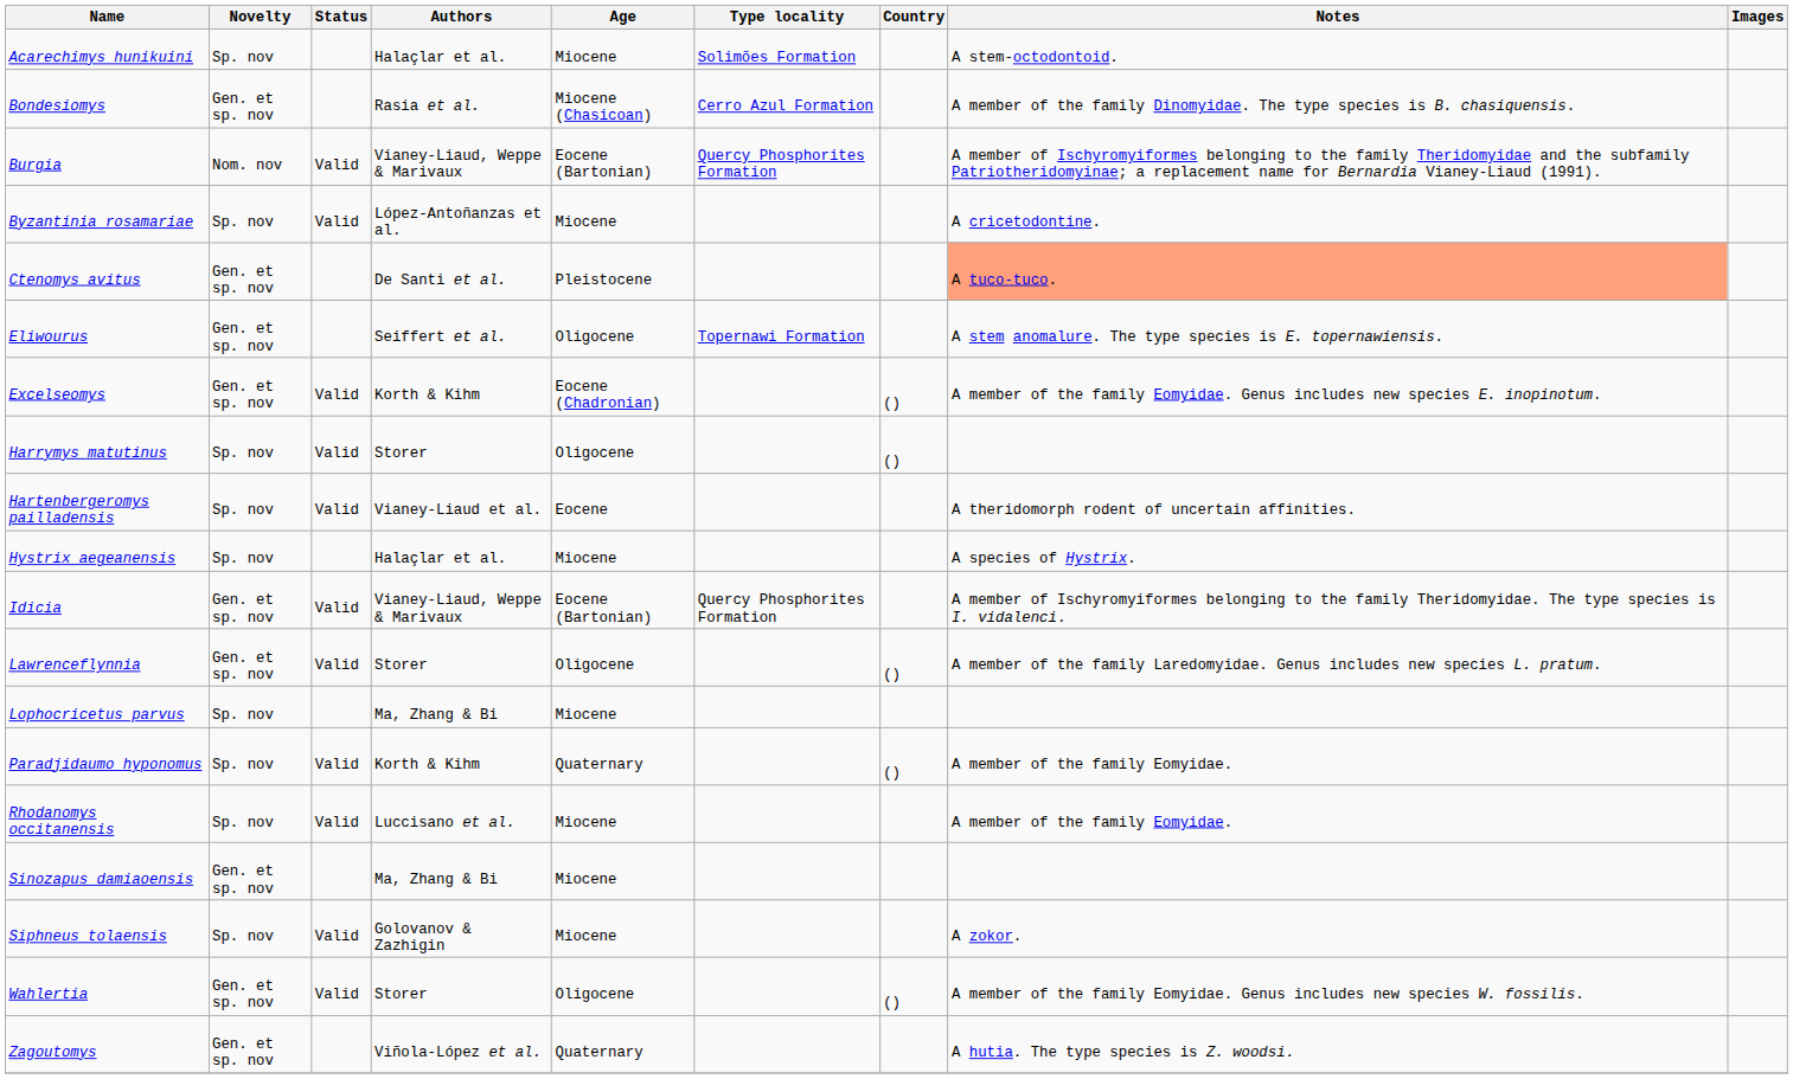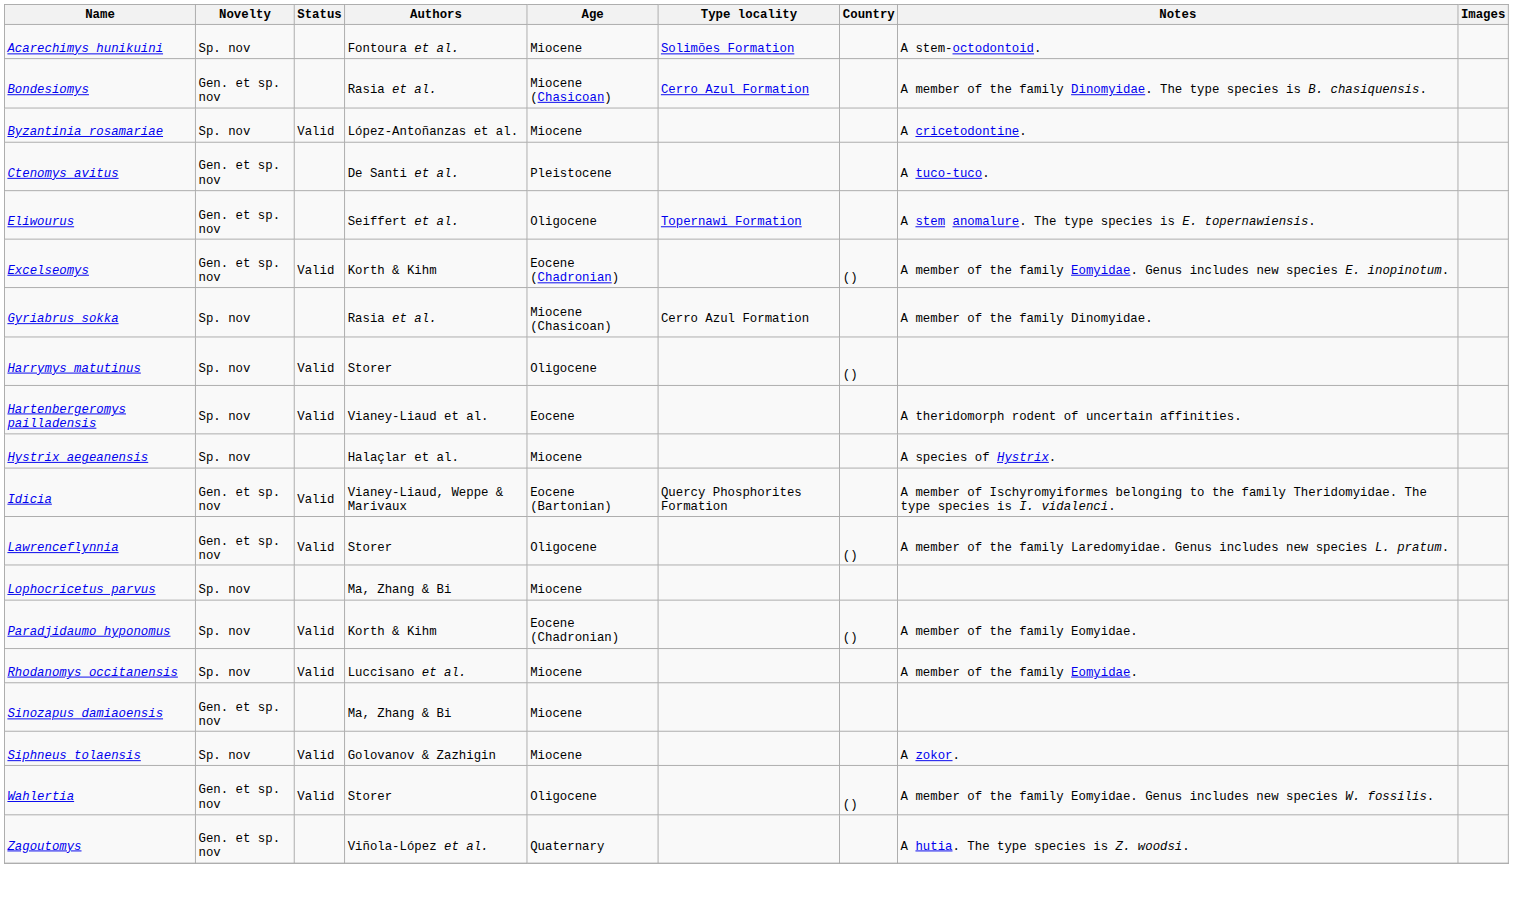Acarechimys hunikuini | Authors: Halaçlar et al. -> Fontoura et al.
- row: Burgia | Nom. nov | Valid | Vianey-Liaud, Weppe & Marivaux | Eocene (Bartonian) | Quercy Phosphorites Formation | A member of Ischyromyiformes belonging to the family Theridomyidae and the subfamily Patriotheridomyinae; a replacement name for Bernardia Vianey-Liaud (1991).
Ctenomys avitus | Notes: lightsalmon background -> no background
+ row: Gyriabrus sokka | Sp. nov | Rasia et al. | Miocene (Chasicoan) | Cerro Azul Formation | A member of the family Dinomyidae.
Paradjidaumo hyponomus | Age: Quaternary -> Eocene (Chadronian)
